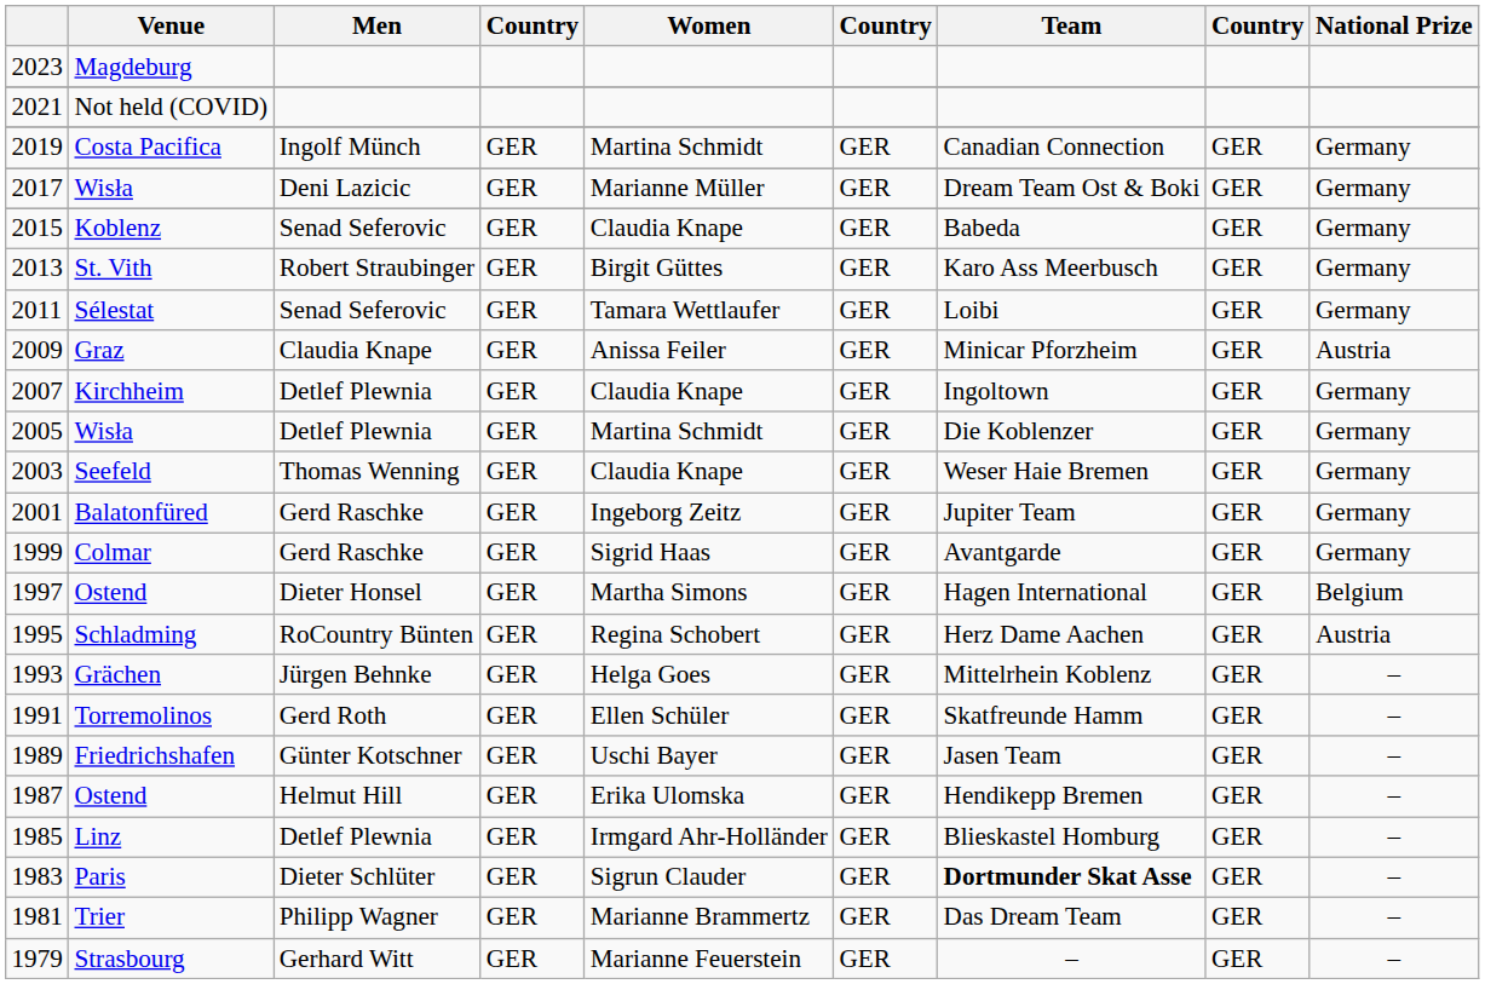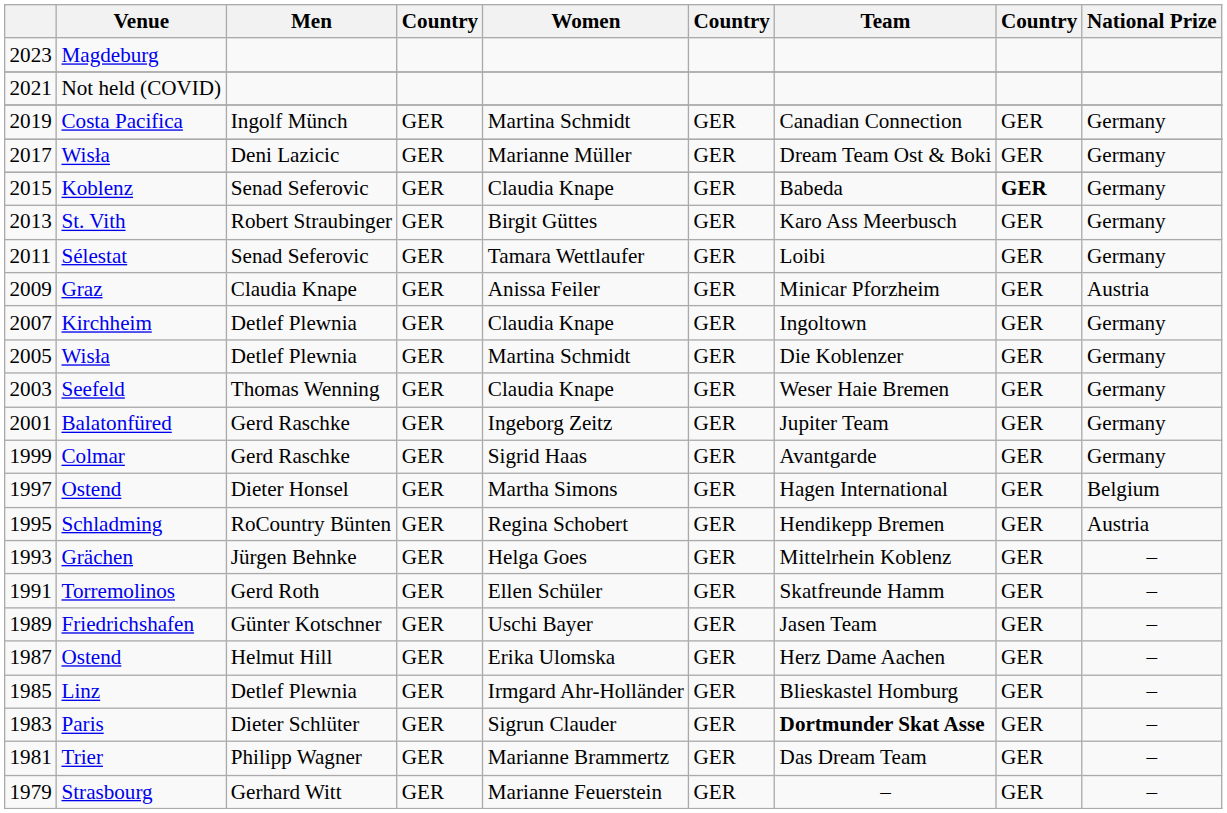Koblenz | column 8: normal -> bold
Schladming | Team: Herz Dame Aachen -> Hendikepp Bremen
1987 / Ostend | Team: Hendikepp Bremen -> Herz Dame Aachen
